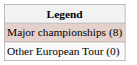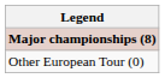row 2 | column 1: normal -> bold
